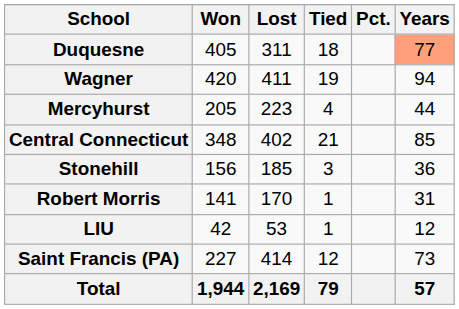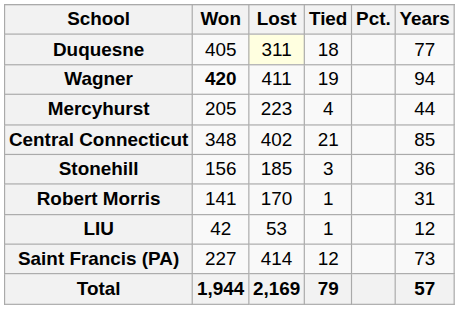Duquesne | Lost: no background -> lightyellow background
Duquesne | Years: lightsalmon background -> no background
Wagner | Won: normal -> bold
